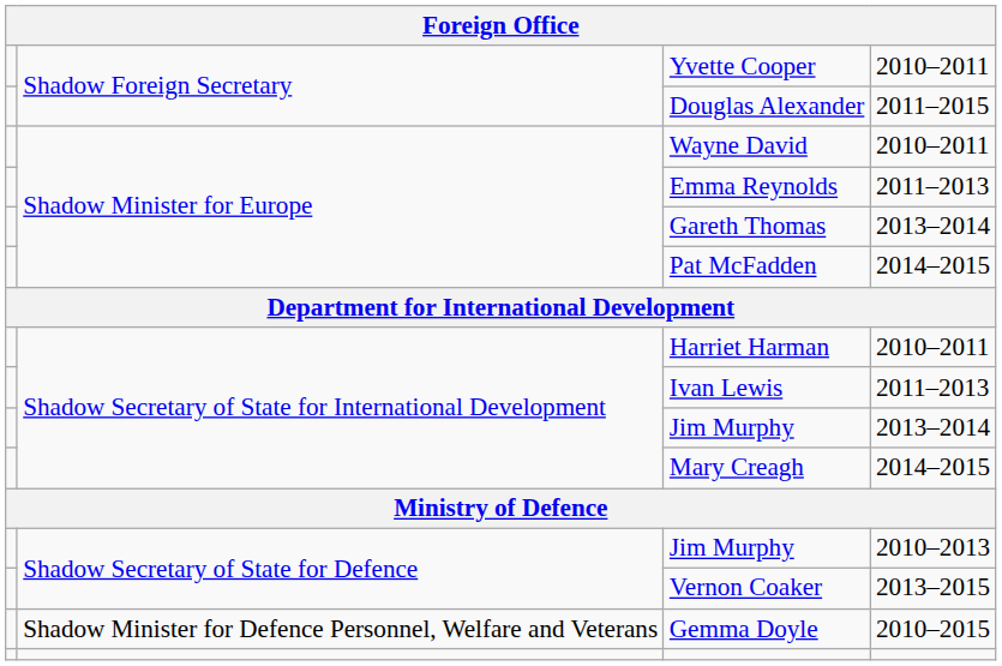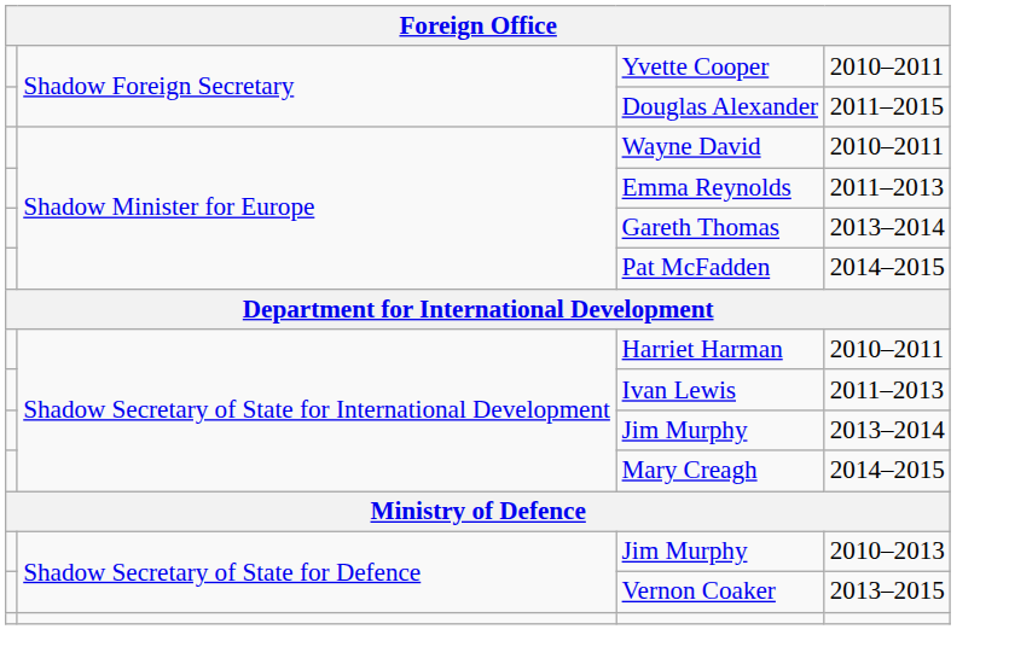- row: Shadow Minister for Defence Personnel, Welfare and Veterans | Gemma Doyle | 2010–2015
